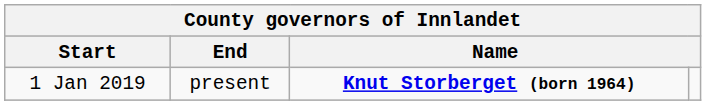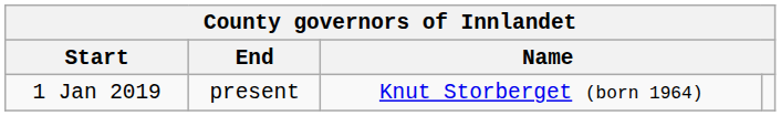1 Jan 2019 | column 3: bold -> normal
